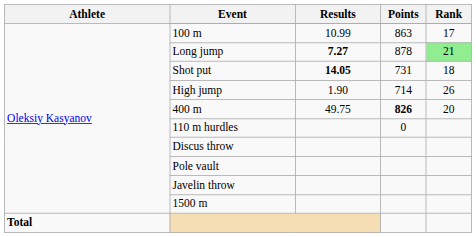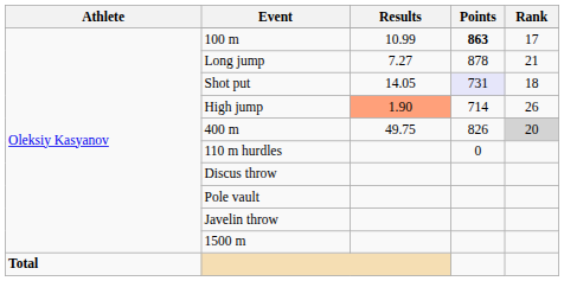100 m | Points: normal -> bold
Long jump | Results: bold -> normal
Long jump | Rank: lightgreen background -> no background
Shot put | Results: bold -> normal
Shot put | Points: no background -> lavender background
High jump | Results: no background -> lightsalmon background
400 m | Points: bold -> normal
400 m | Rank: no background -> lightgrey background
